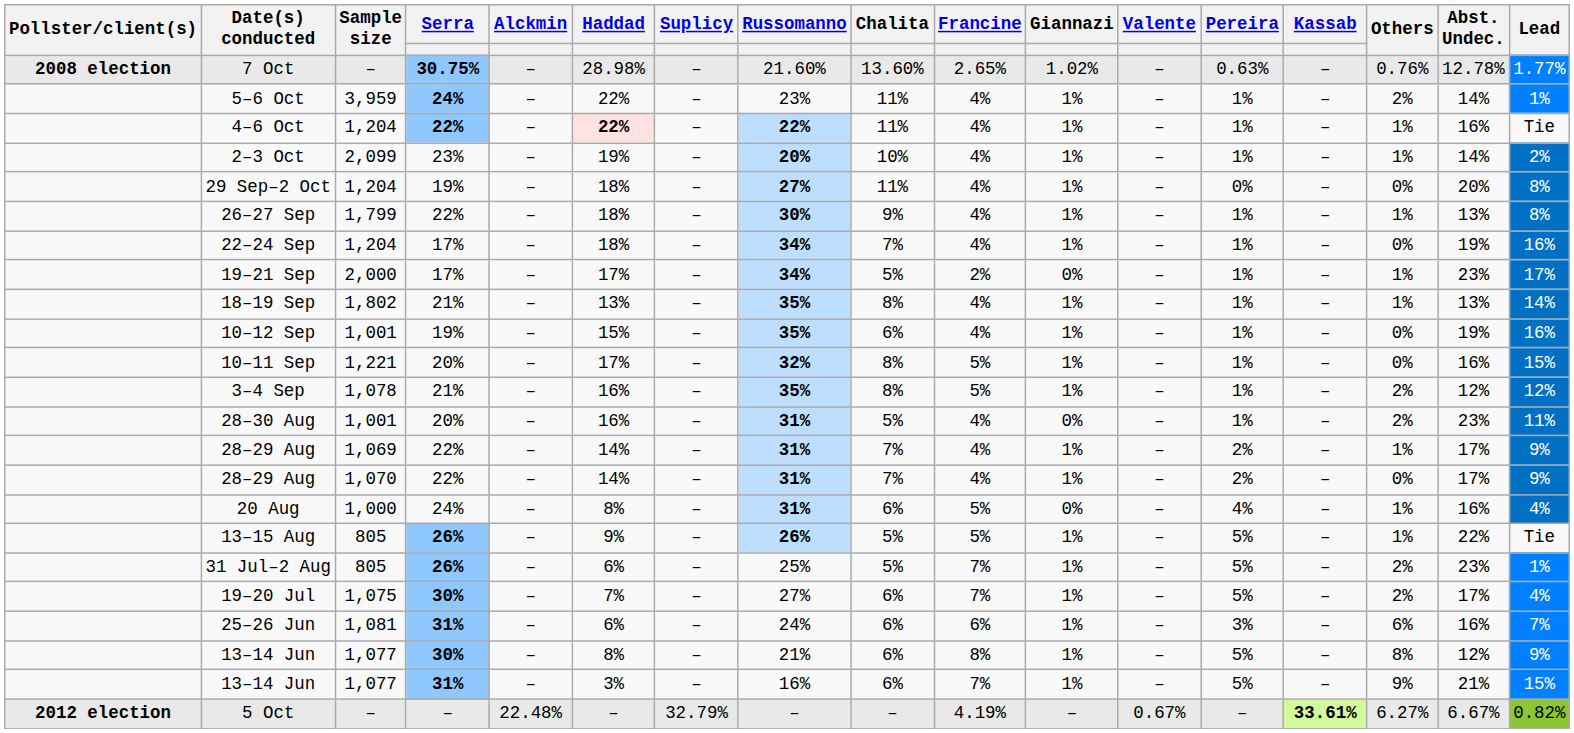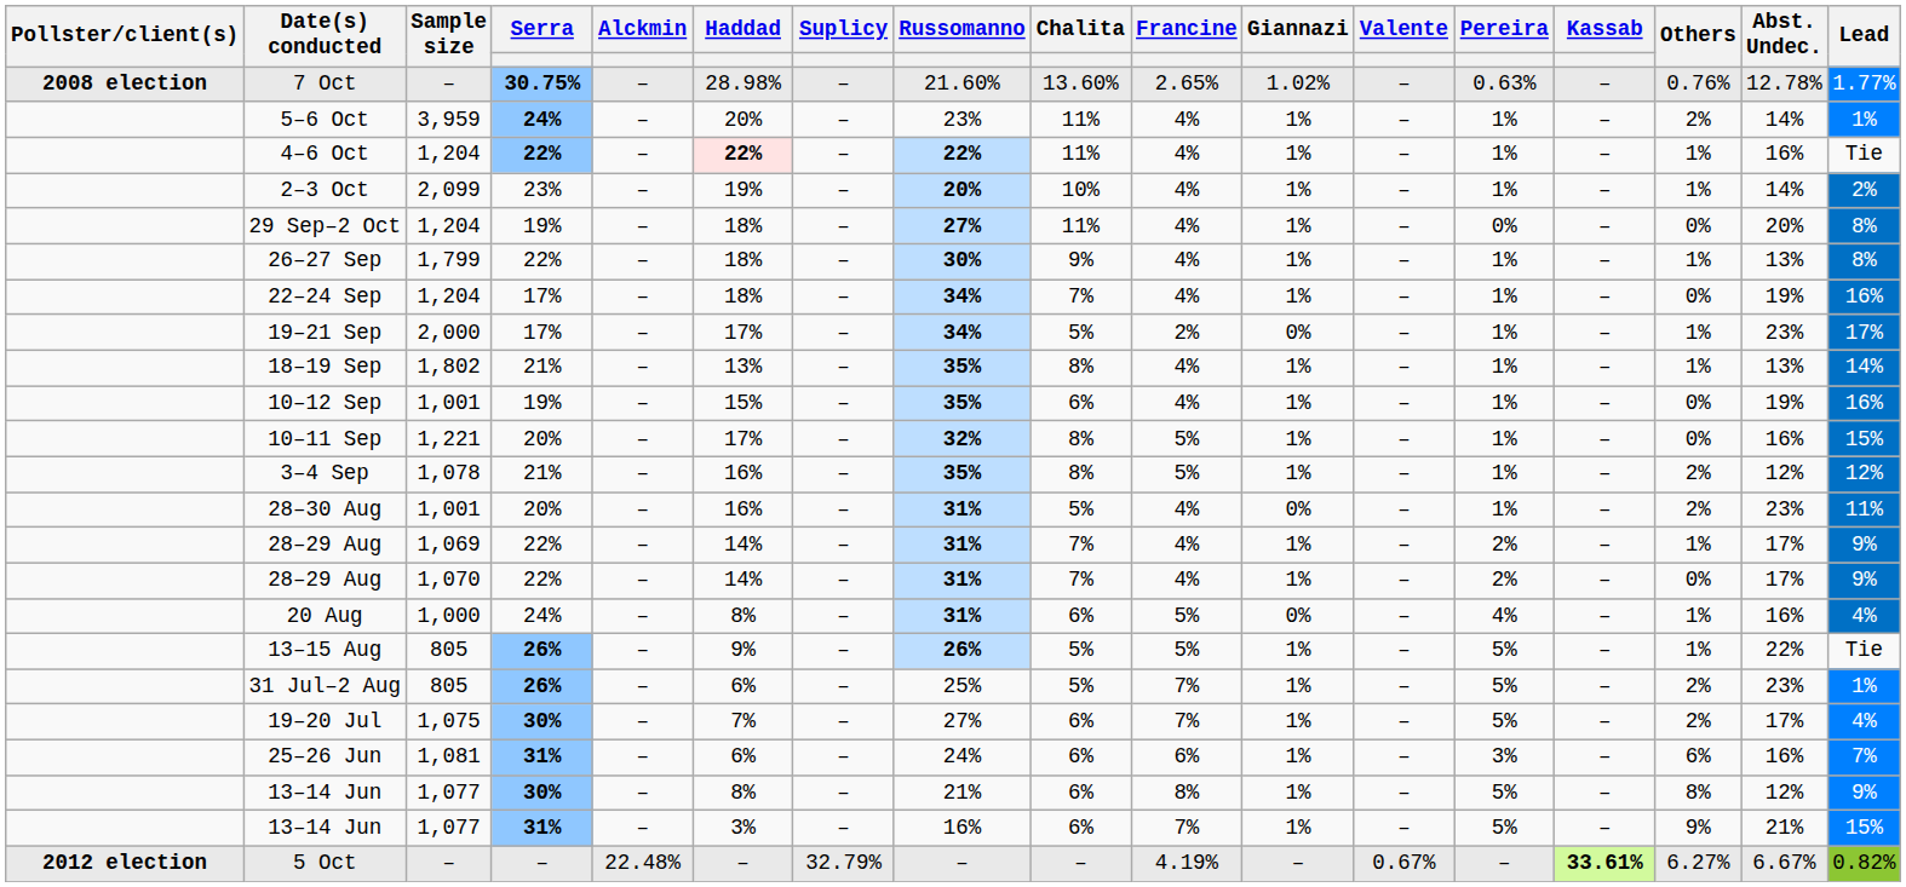5–6 Oct | Haddad: 22% -> 20%
